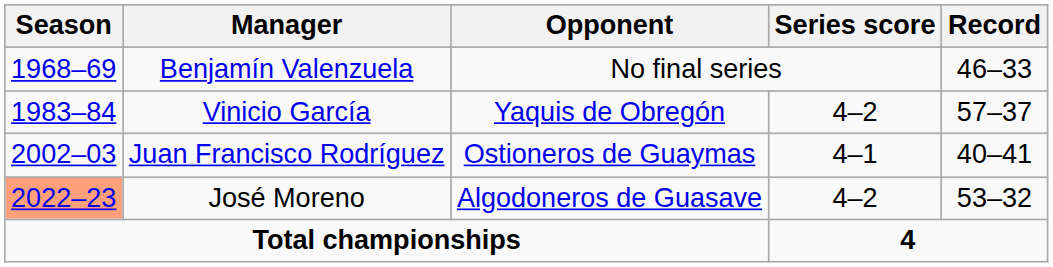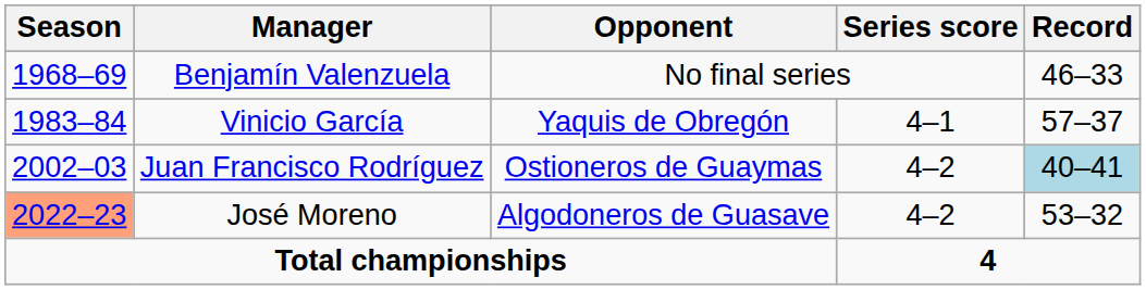Vinicio García | Series score: 4–2 -> 4–1
Juan Francisco Rodríguez | Series score: 4–1 -> 4–2
Juan Francisco Rodríguez | Record: no background -> lightblue background
